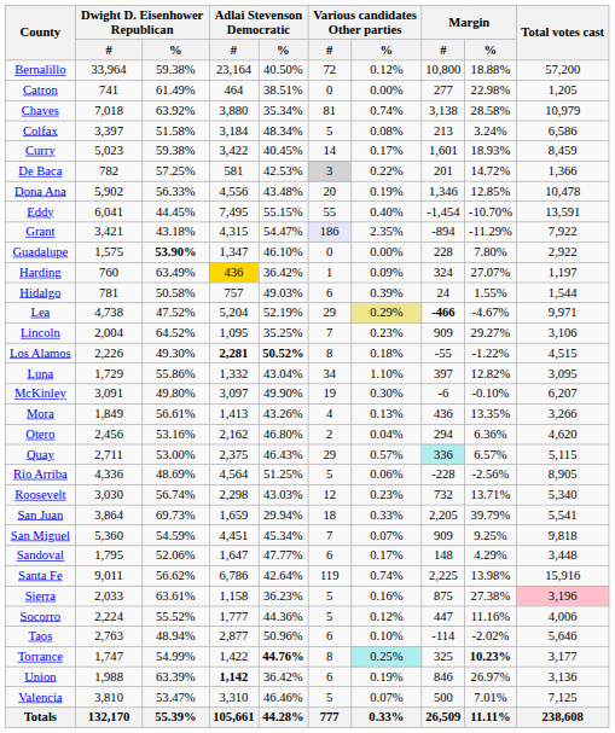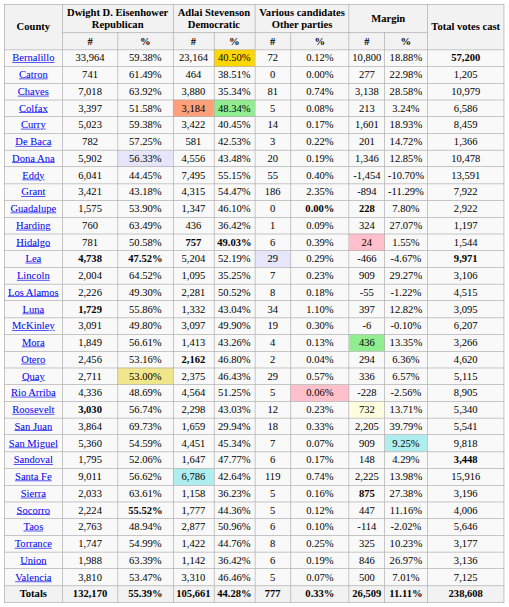Bernalillo | Adlai Stevenson Democratic / %: no background -> gold background
Bernalillo | Total votes cast: normal -> bold
Colfax | Adlai Stevenson Democratic / #: no background -> lightsalmon background
Colfax | Adlai Stevenson Democratic / %: no background -> lightgreen background
De Baca | Various candidates Other parties / #: lightgrey background -> no background
Dona Ana | Dwight D. Eisenhower Republican / %: no background -> lavender background
Grant | Various candidates Other parties / #: lavender background -> no background
Guadalupe | Dwight D. Eisenhower Republican / %: bold -> normal
Guadalupe | Various candidates Other parties / %: normal -> bold
Guadalupe | Margin / #: normal -> bold
Harding | Adlai Stevenson Democratic / #: gold background -> no background
Hidalgo | Adlai Stevenson Democratic / #: normal -> bold
Hidalgo | Adlai Stevenson Democratic / %: normal -> bold
Hidalgo | Margin / #: no background -> pink background
Lea | Dwight D. Eisenhower Republican / #: normal -> bold
Lea | Dwight D. Eisenhower Republican / %: normal -> bold
Lea | Various candidates Other parties / #: no background -> lavender background
Lea | Various candidates Other parties / %: khaki background -> no background
Lea | Margin / #: bold -> normal
Lea | Total votes cast: normal -> bold
Los Alamos | Adlai Stevenson Democratic / #: bold -> normal
Los Alamos | Adlai Stevenson Democratic / %: bold -> normal
Luna | Dwight D. Eisenhower Republican / #: normal -> bold
Mora | Margin / #: no background -> lightgreen background
Otero | Adlai Stevenson Democratic / #: normal -> bold
Quay | Dwight D. Eisenhower Republican / %: no background -> khaki background
Quay | Margin / #: paleturquoise background -> no background
Rio Arriba | Various candidates Other parties / %: no background -> pink background
Roosevelt | Dwight D. Eisenhower Republican / #: normal -> bold
Roosevelt | Margin / #: no background -> lightyellow background
San Miguel | Margin / %: no background -> paleturquoise background
Sandoval | Total votes cast: normal -> bold
Santa Fe | Adlai Stevenson Democratic / #: no background -> paleturquoise background
Sierra | Margin / #: normal -> bold
Sierra | Total votes cast: pink background -> no background
Socorro | Dwight D. Eisenhower Republican / %: normal -> bold
Torrance | Adlai Stevenson Democratic / %: bold -> normal
Torrance | Various candidates Other parties / %: paleturquoise background -> no background
Torrance | Margin / %: bold -> normal
Union | Adlai Stevenson Democratic / #: bold -> normal
